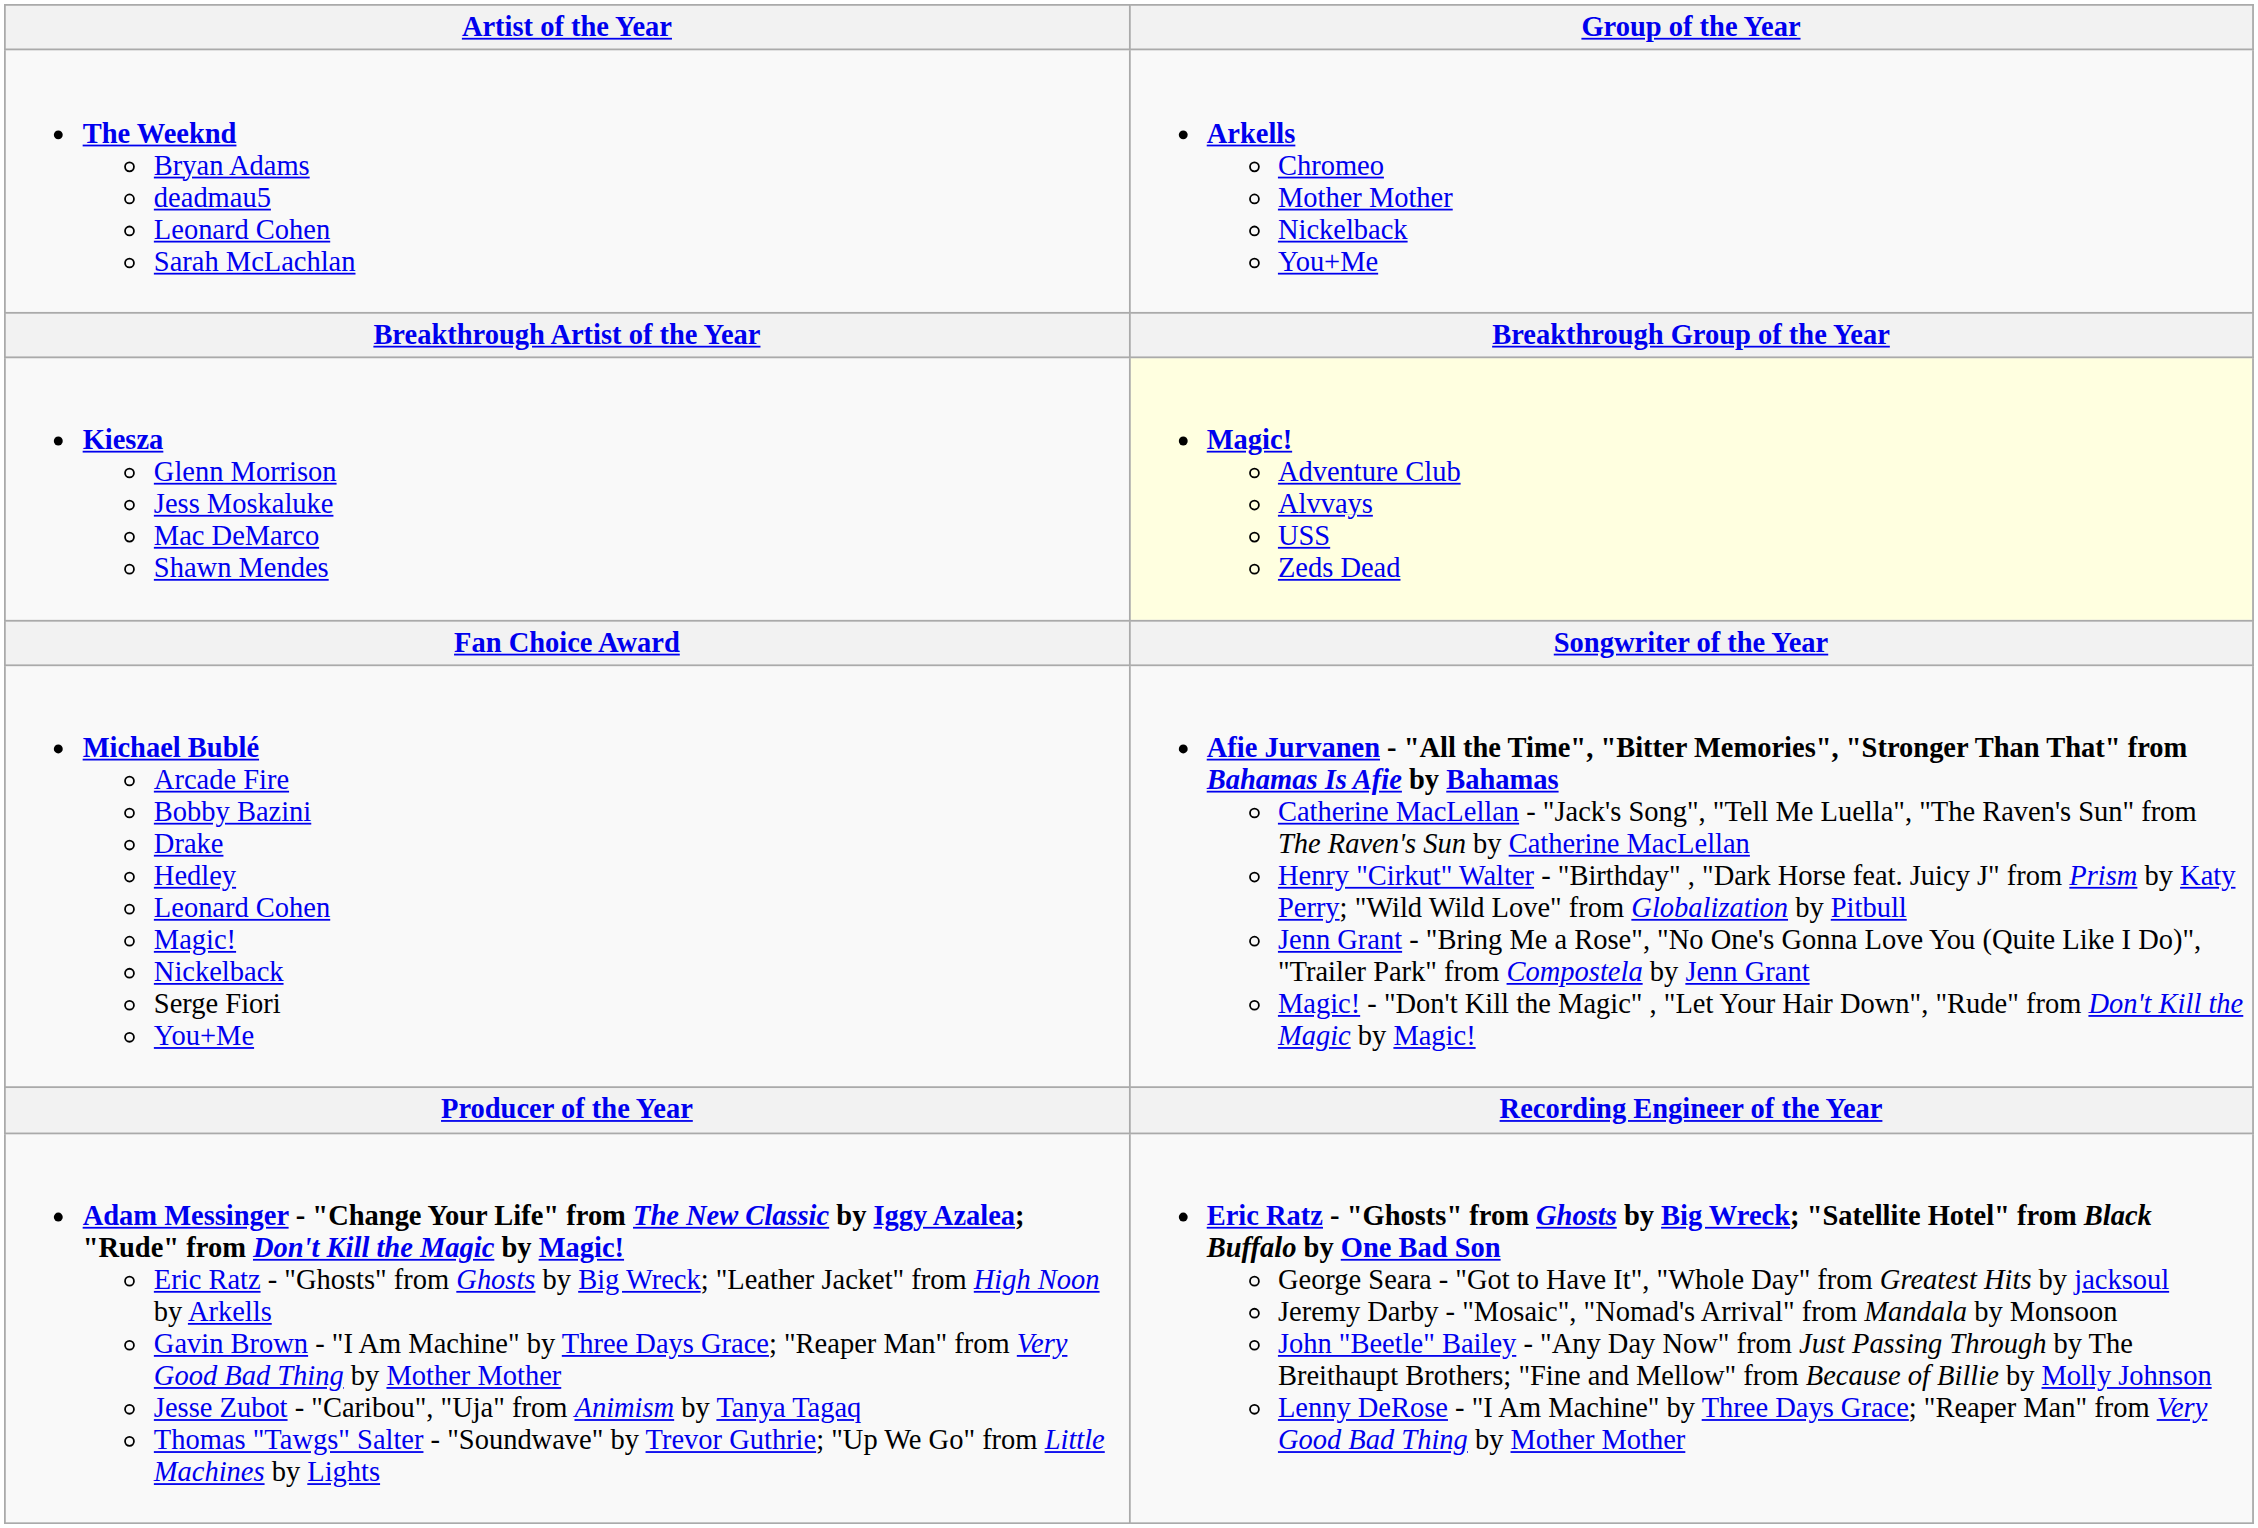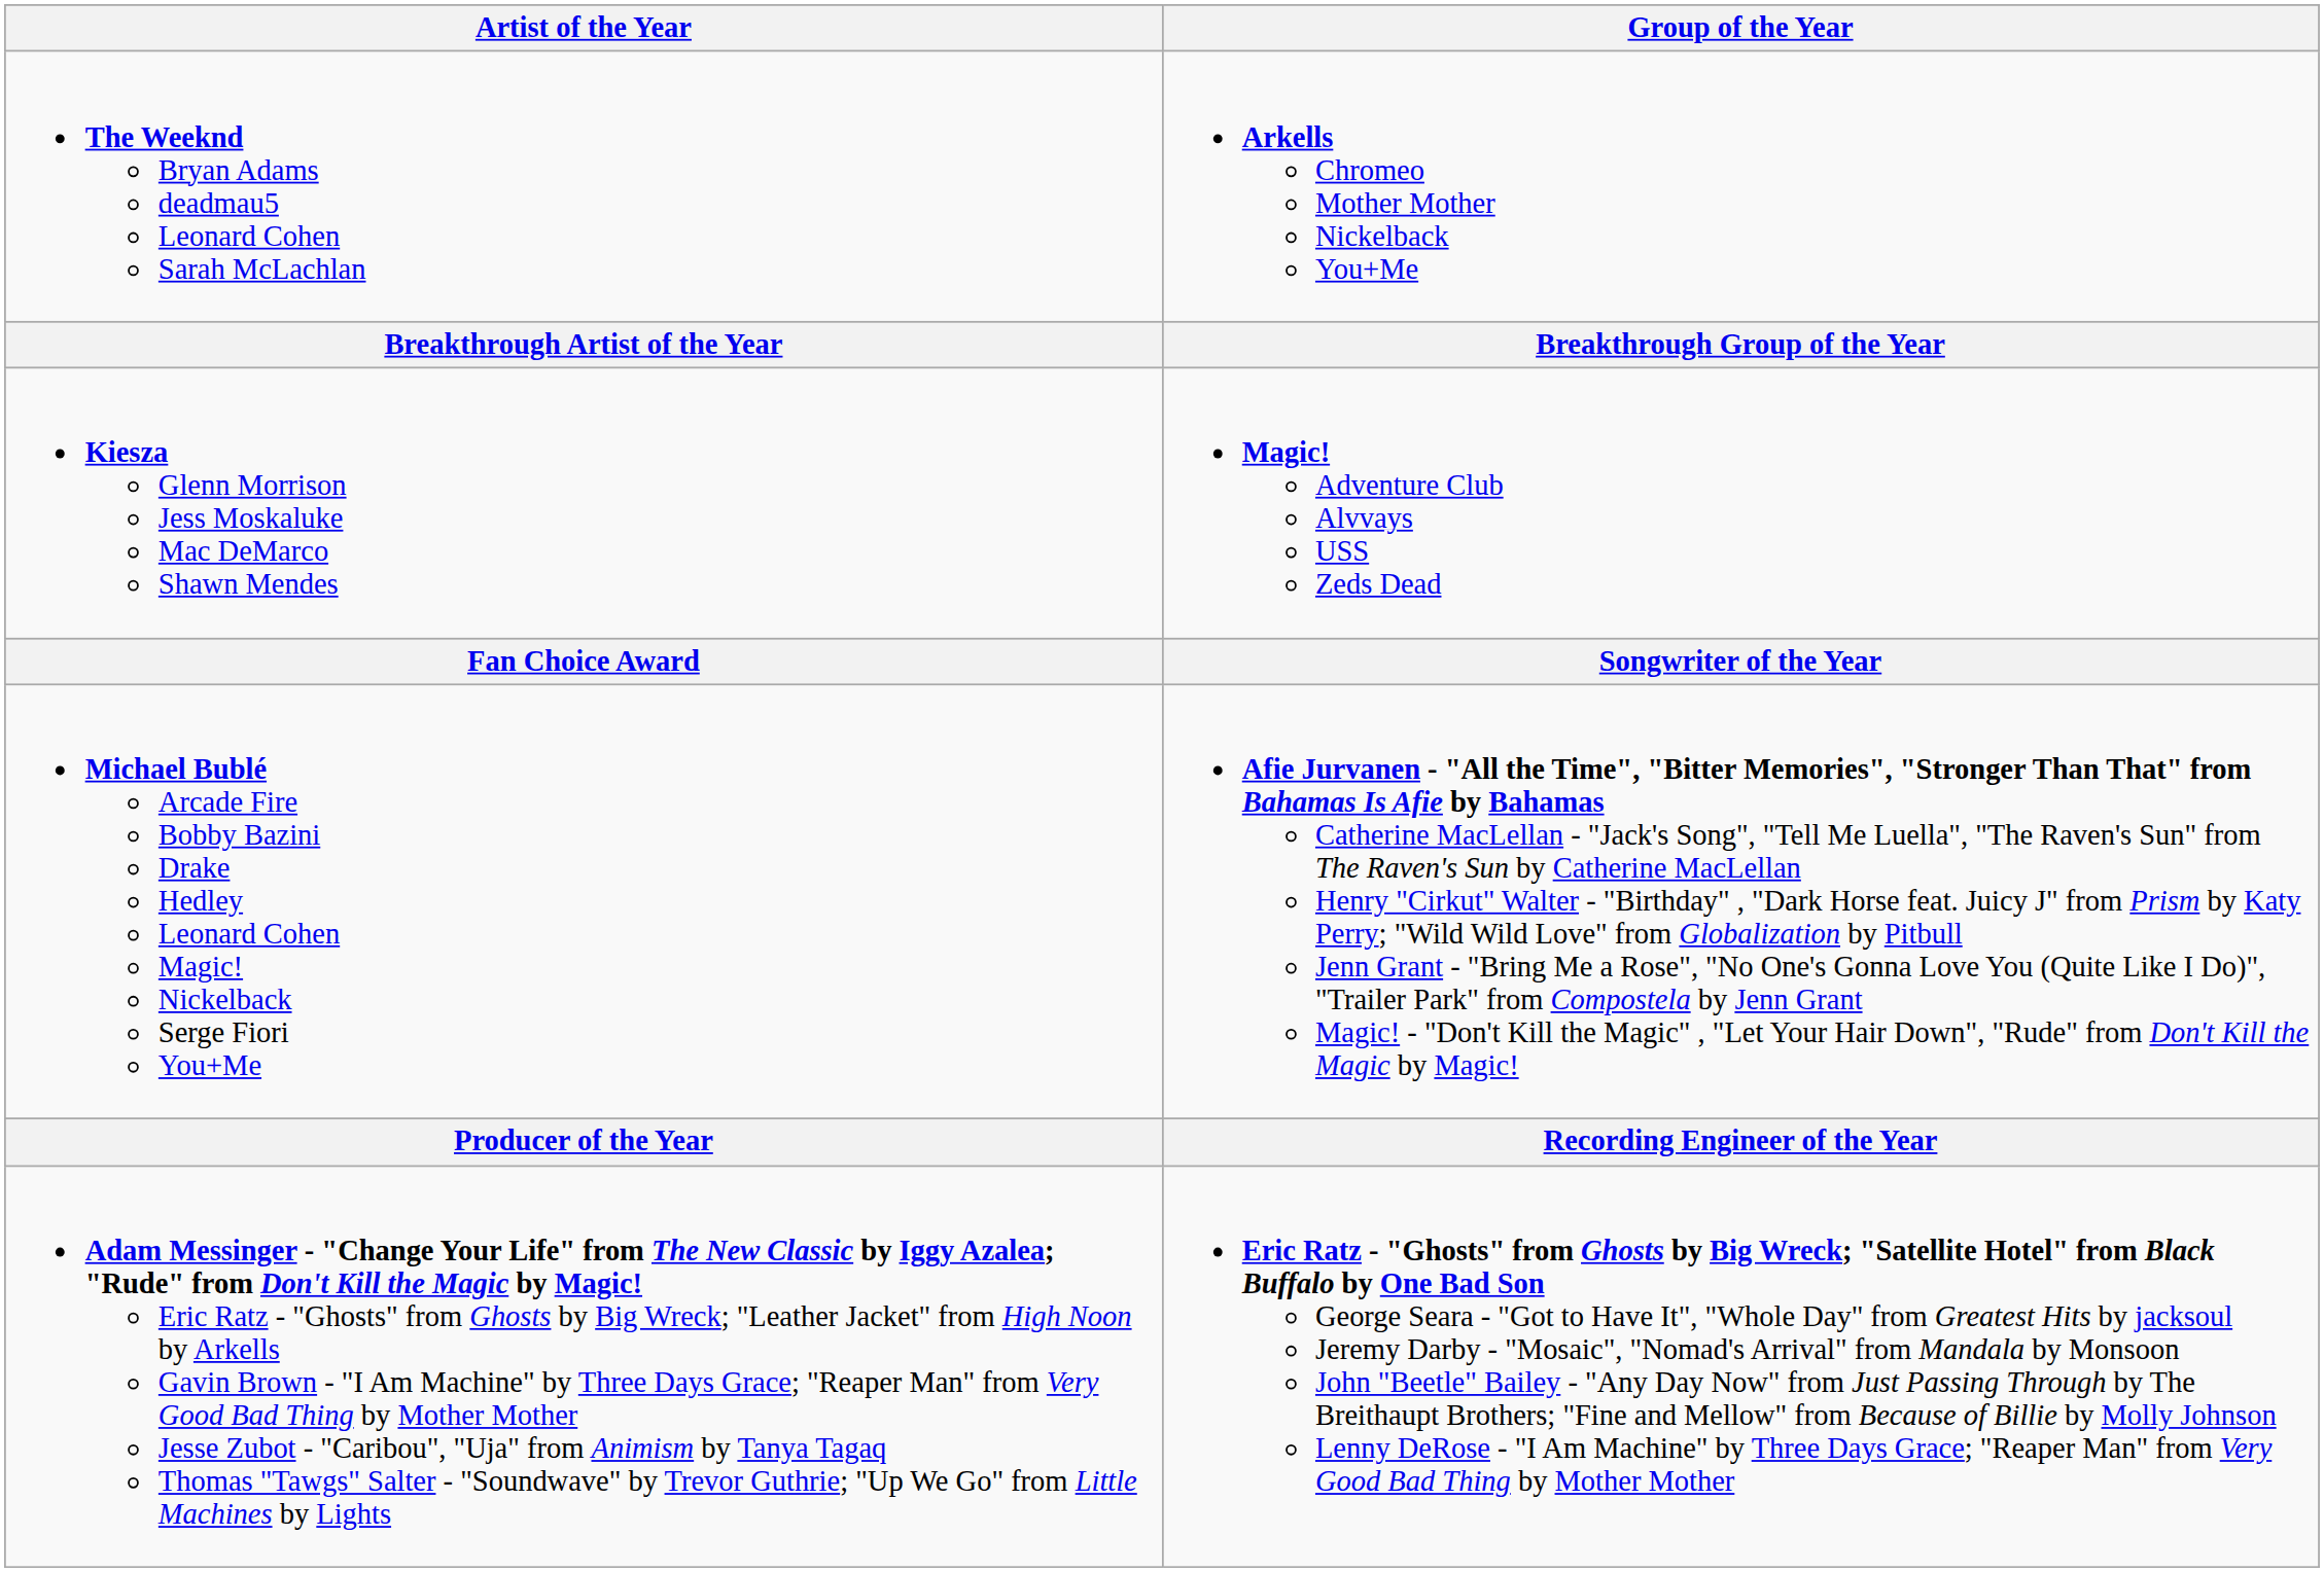row 4 | Group of the Year: lightyellow background -> no background
